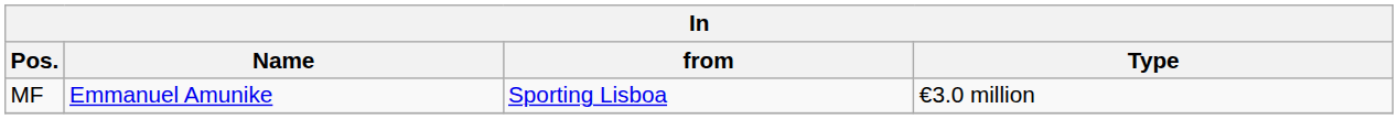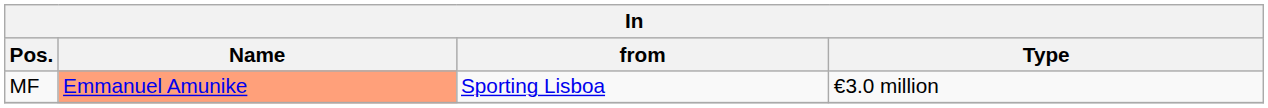MF | Name: no background -> lightsalmon background
